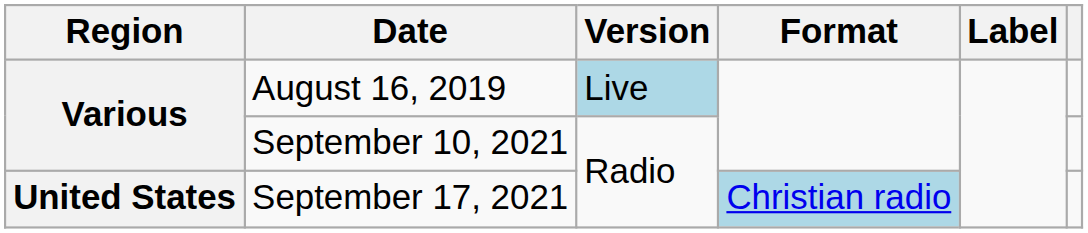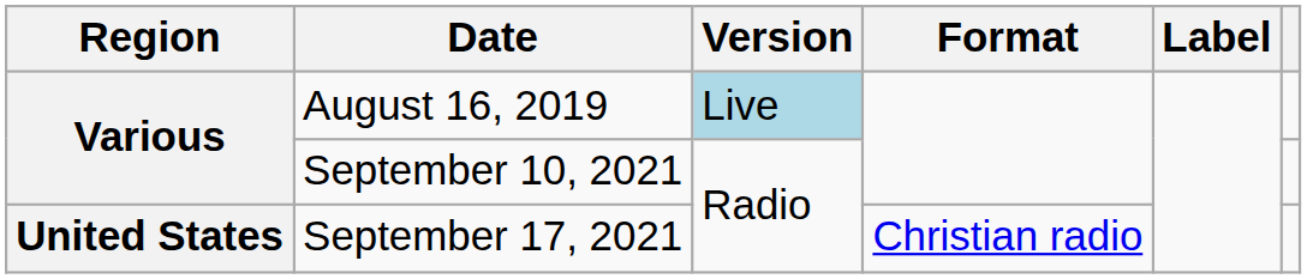September 17, 2021 | Format: lightblue background -> no background
